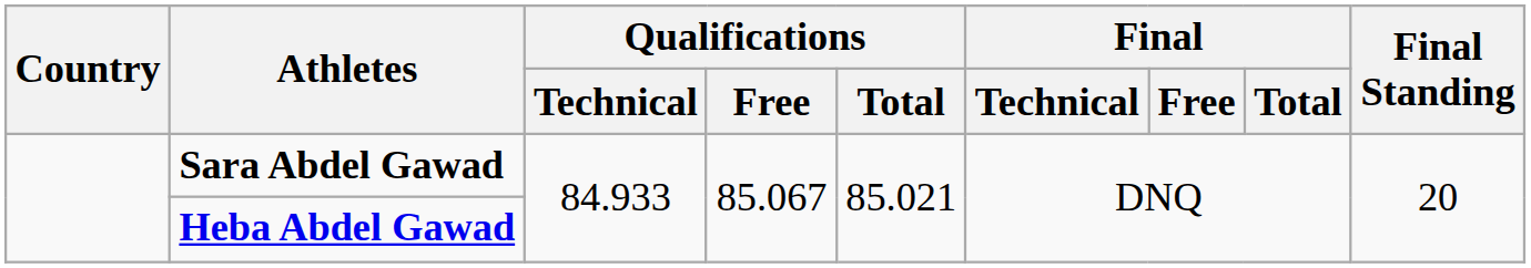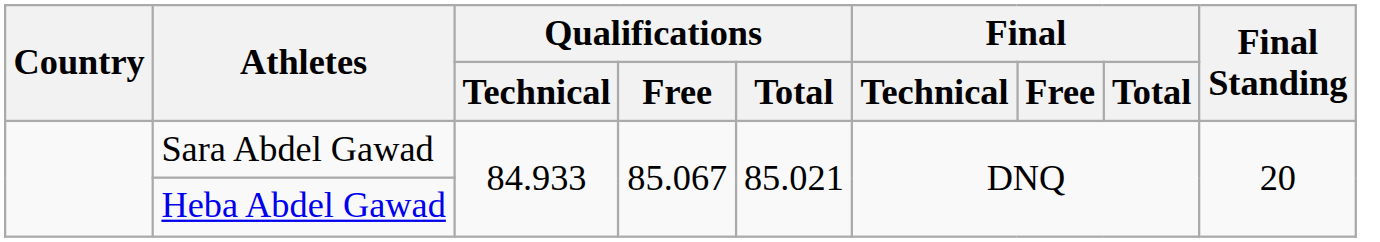Sara Abdel Gawad | Athletes: bold -> normal
Heba Abdel Gawad | Athletes: bold -> normal
